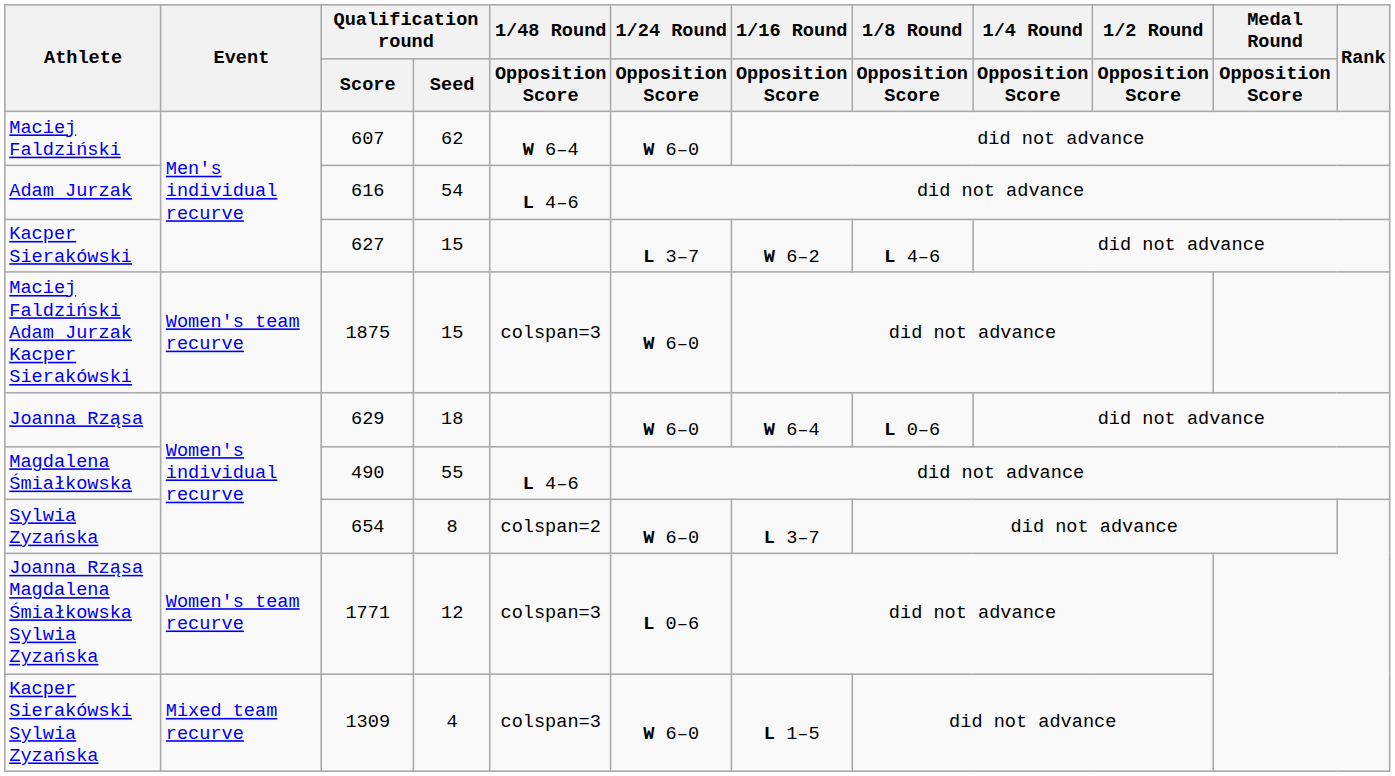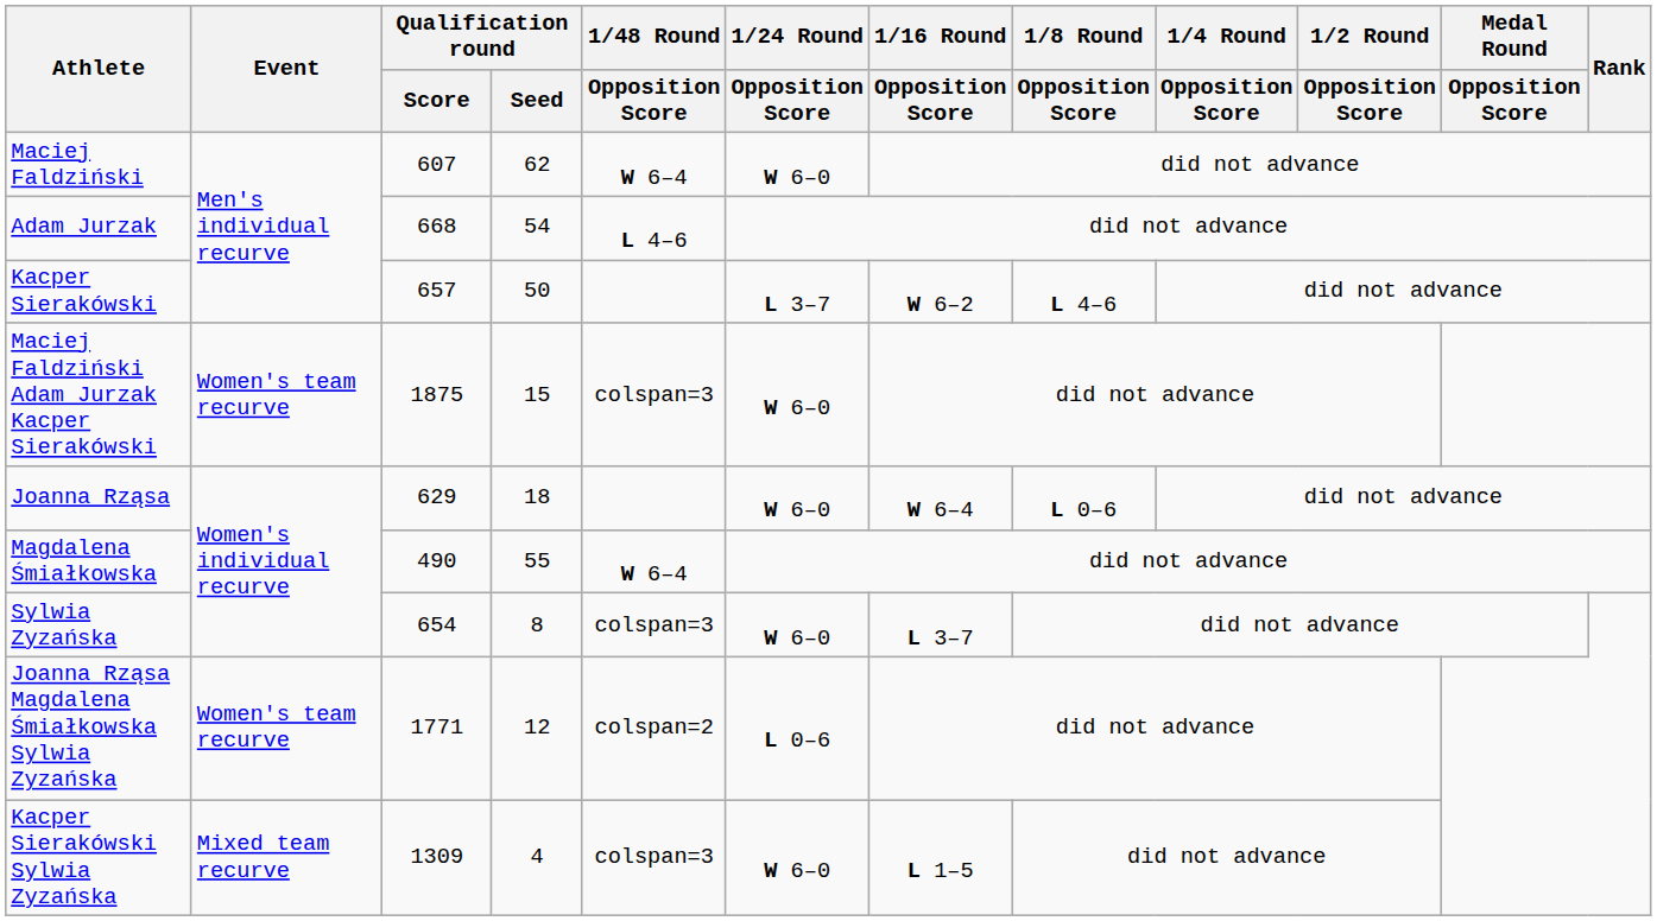Adam Jurzak | Qualification round / Score: 616 -> 668
Kacper Sierakówski | Qualification round / Score: 627 -> 657
Kacper Sierakówski | Qualification round / Seed: 15 -> 50
Magdalena Śmiałkowska | 1/48 Round / Opposition Score: L 4–6 -> W 6–4
Sylwia Zyzańska | 1/48 Round / Opposition Score: colspan=2 -> colspan=3
Joanna Rząsa Magdalena Śmiałkowska Sylwia Zyzańska | 1/48 Round / Opposition Score: colspan=3 -> colspan=2
